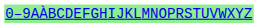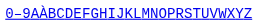row 1 | column 1: lightgreen background -> no background
